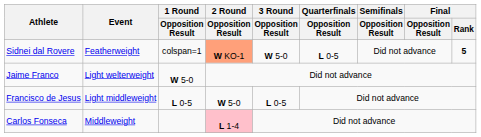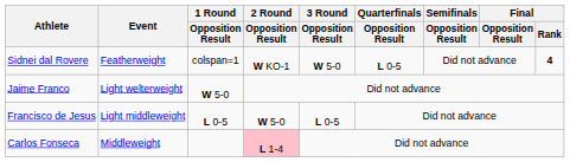Sidnei dal Rovere | 2 Round / Opposition Result: lightsalmon background -> no background
Sidnei dal Rovere | Final / Rank: 5 -> 4
